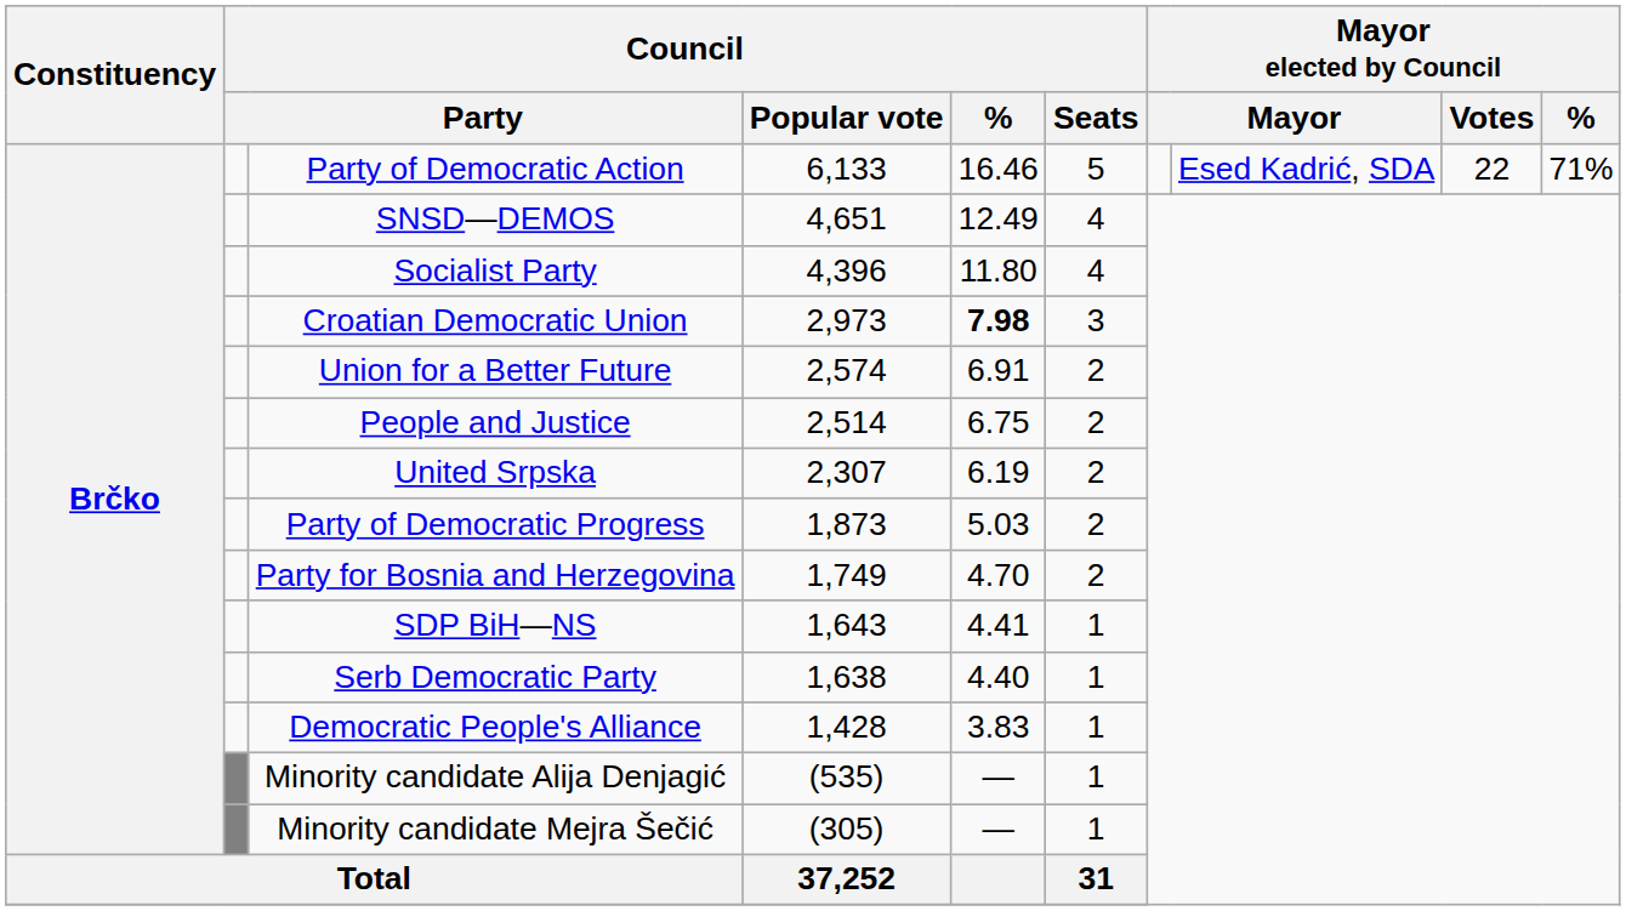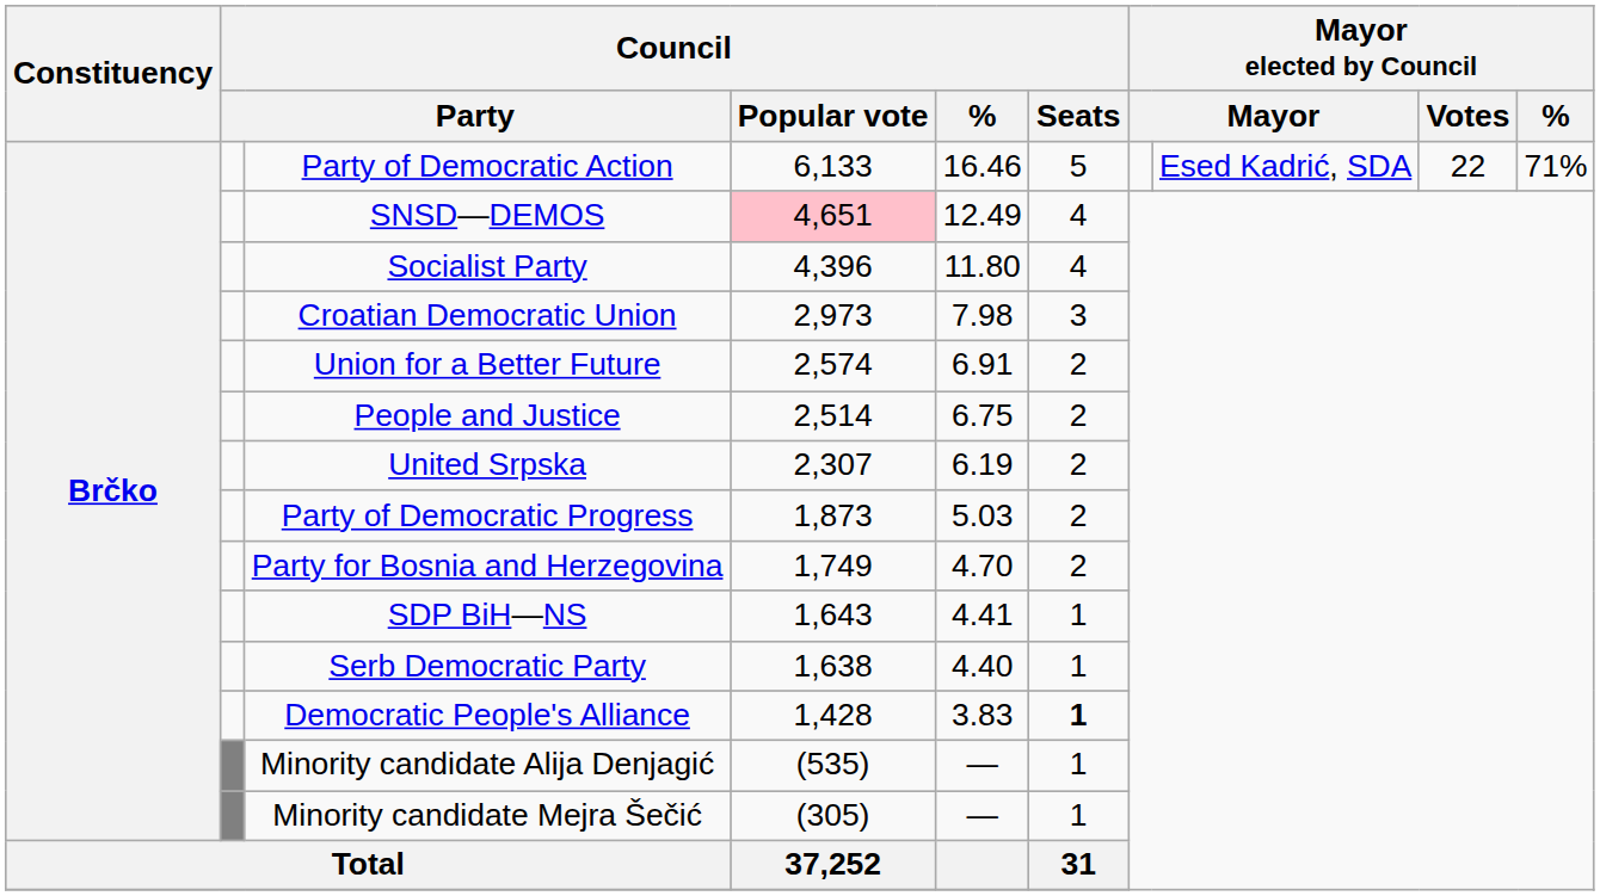SNSD—DEMOS | Council / Popular vote: no background -> pink background
Croatian Democratic Union | Council / %: bold -> normal
Democratic People's Alliance | Council / Seats: normal -> bold
